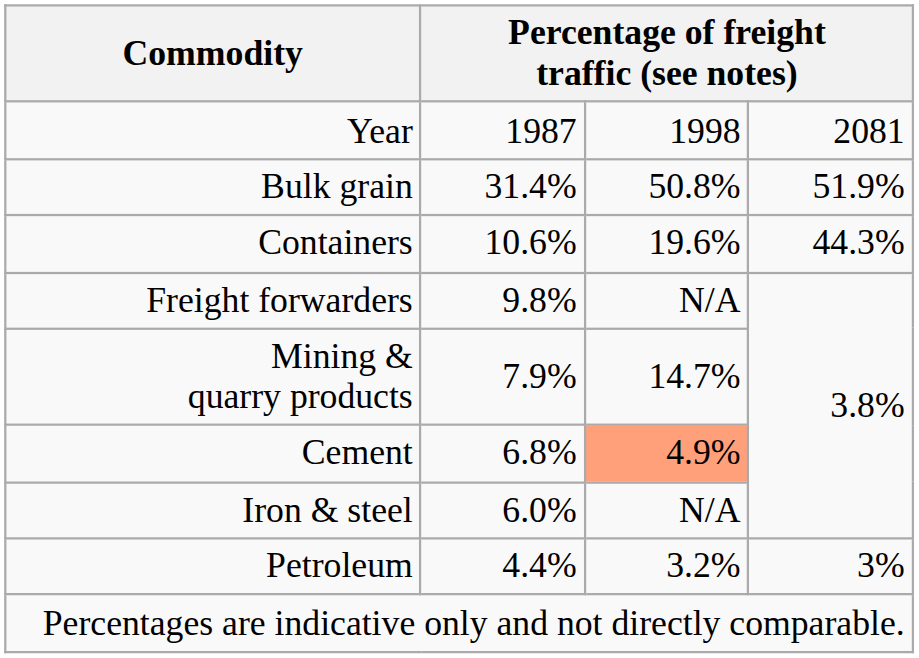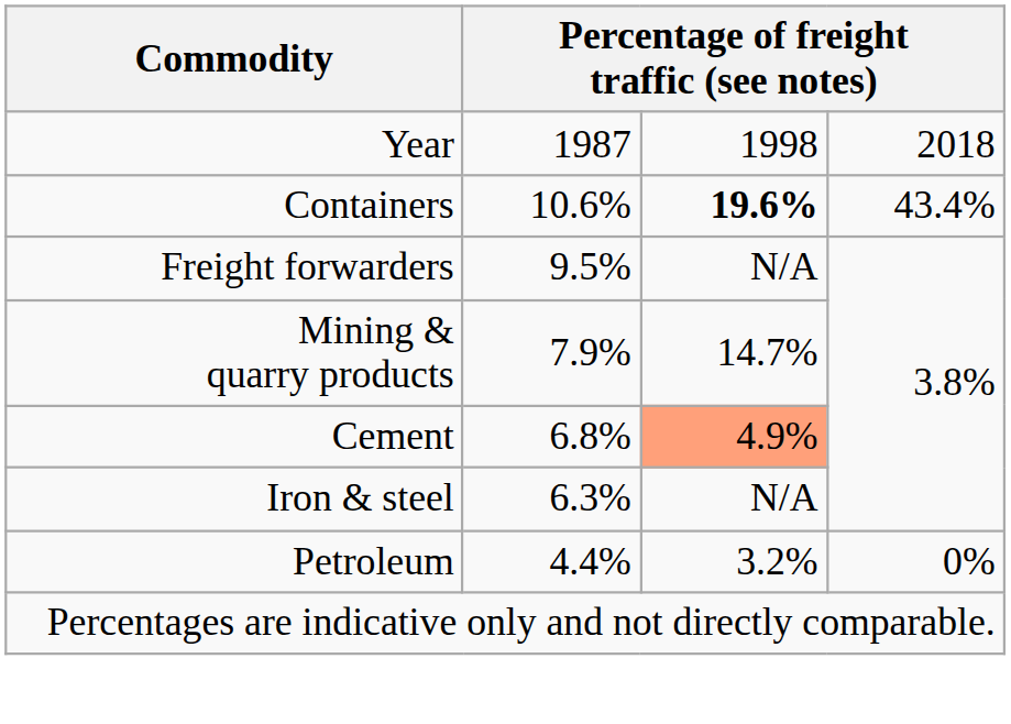Year | column 4: 2081 -> 2018
- row: Bulk grain | 31.4% | 50.8% | 51.9%
Containers | column 3: normal -> bold
Containers | column 4: 44.3% -> 43.4%
Freight forwarders | column 2: 9.8% -> 9.5%
Iron & steel | column 2: 6.0% -> 6.3%
Petroleum | column 4: 3% -> 0%
